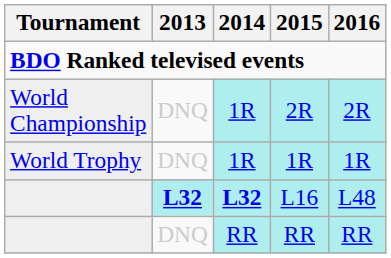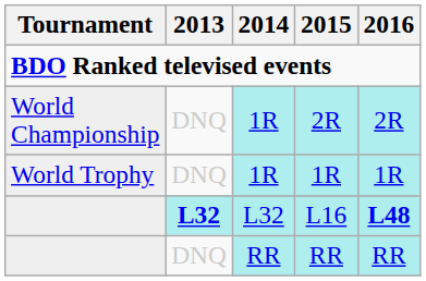L16 | 2014: bold -> normal
L16 | 2016: normal -> bold
